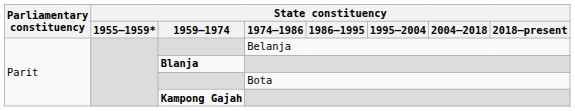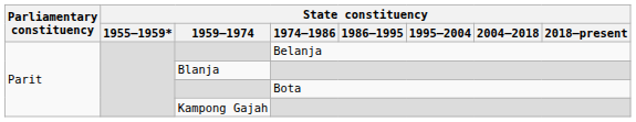Blanja | State constituency / 1959–1974: bold -> normal
Kampong Gajah | State constituency / 1959–1974: bold -> normal
